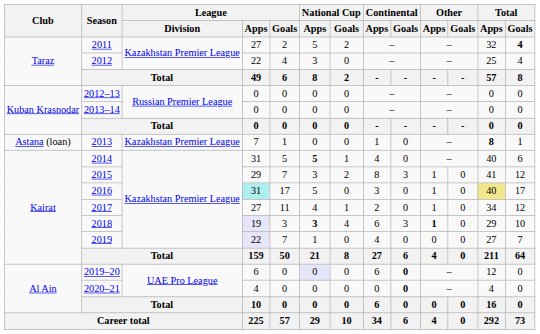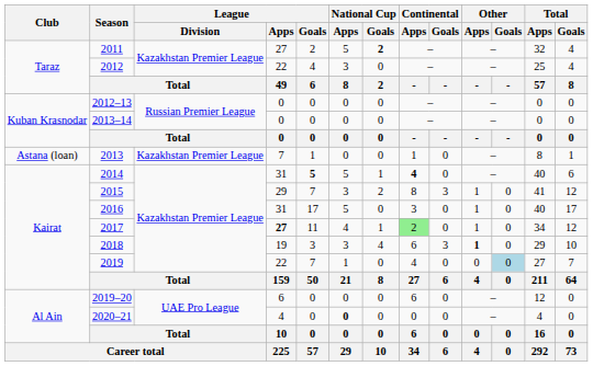2011 | National Cup / Goals: normal -> bold
2011 | Total / Goals: bold -> normal
2013 | Total / Apps: bold -> normal
2014 | League / Goals: normal -> bold
2014 | National Cup / Apps: bold -> normal
2014 | Continental / Apps: normal -> bold
2016 | League / Apps: paleturquoise background -> no background
2016 | Total / Apps: khaki background -> no background
2017 | League / Apps: normal -> bold
2017 | Continental / Apps: no background -> lightgreen background
2018 | League / Apps: lavender background -> no background
2018 | National Cup / Apps: bold -> normal
2019 | League / Apps: lavender background -> no background
2019 | Other / Goals: no background -> lightblue background
2019–20 | National Cup / Apps: lavender background -> no background
2019–20 | Continental / Goals: bold -> normal
2020–21 | National Cup / Apps: normal -> bold
2020–21 | Continental / Goals: bold -> normal
